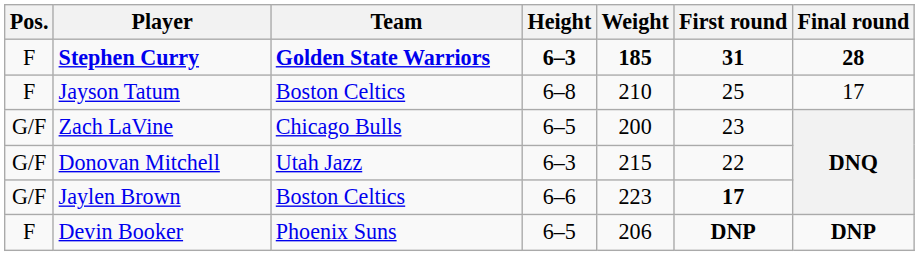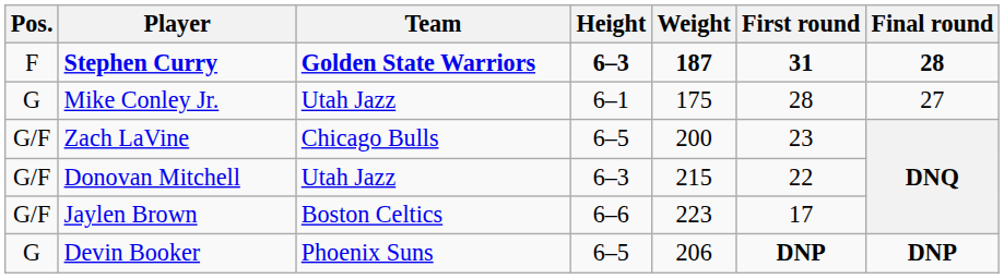Stephen Curry | Weight: 185 -> 187
+ row: G | Mike Conley Jr. | Utah Jazz | 6–1 | 175 | 28 | 27
- row: F | Jayson Tatum | Boston Celtics | 6–8 | 210 | 25 | 17
Jaylen Brown | First round: bold -> normal
Devin Booker | Pos.: F -> G
